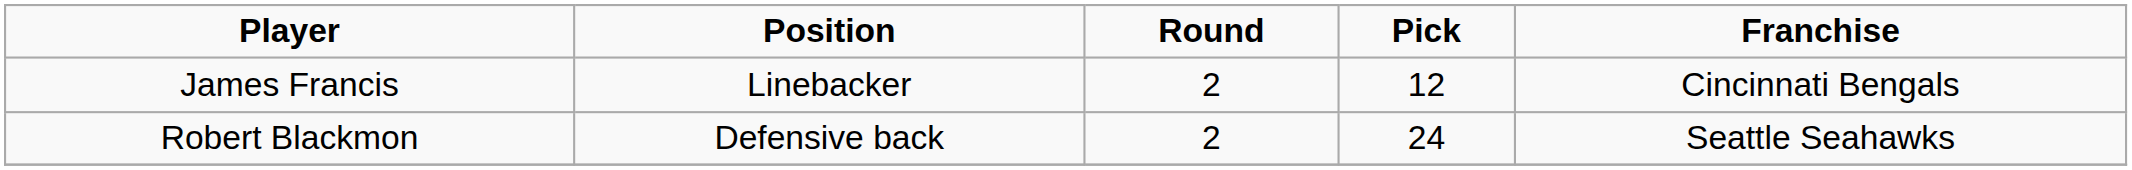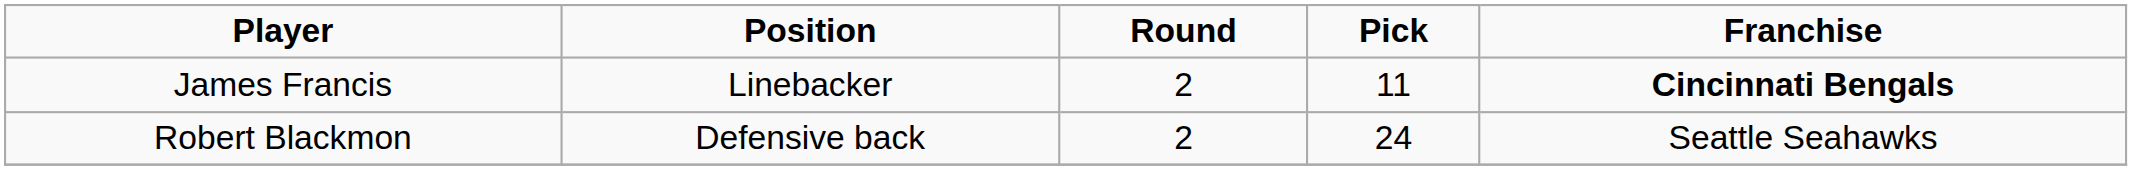James Francis | Pick: 12 -> 11
James Francis | Franchise: normal -> bold
